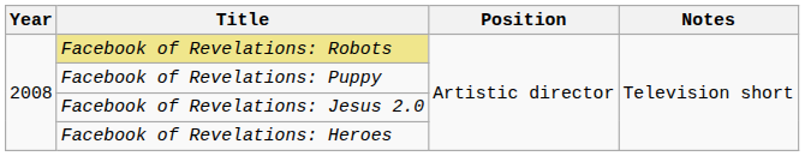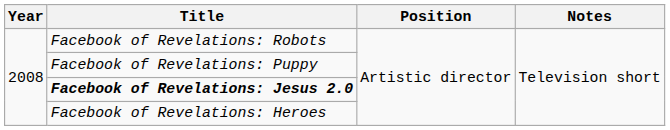Facebook of Revelations: Robots | Title: khaki background -> no background
Facebook of Revelations: Jesus 2.0 | Title: normal -> bold
